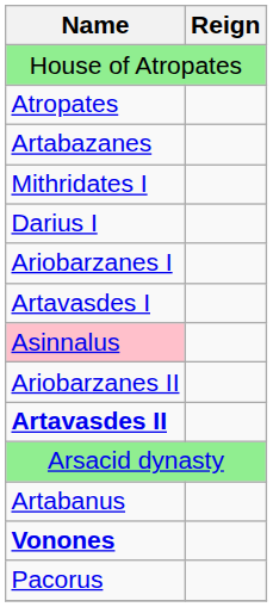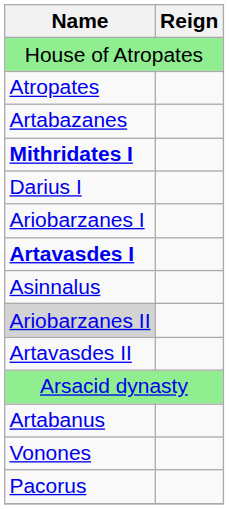Mithridates I | Name: normal -> bold
Artavasdes I | Name: normal -> bold
Asinnalus | Name: pink background -> no background
Ariobarzanes II | Name: no background -> lightgrey background
Artavasdes II | Name: bold -> normal
Vonones | Name: bold -> normal
